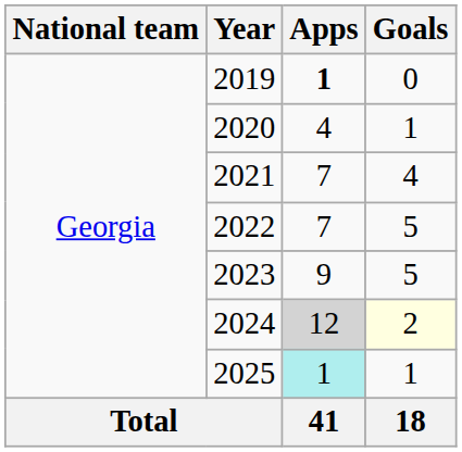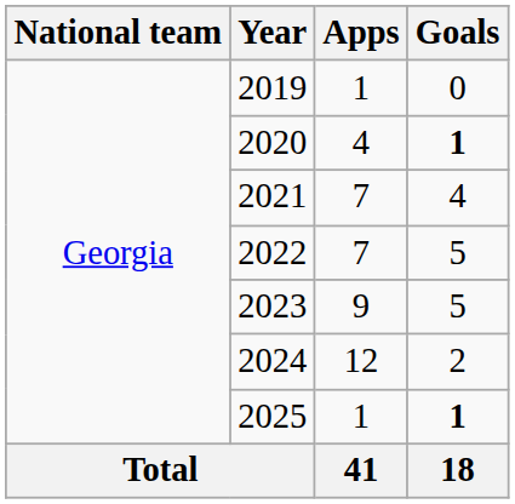2019 | Apps: bold -> normal
2020 | Goals: normal -> bold
2024 | Apps: lightgrey background -> no background
2024 | Goals: lightyellow background -> no background
2025 | Apps: paleturquoise background -> no background
2025 | Goals: normal -> bold
